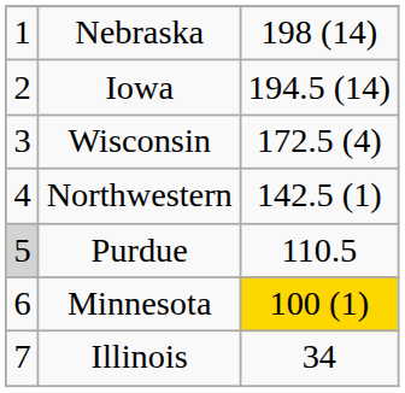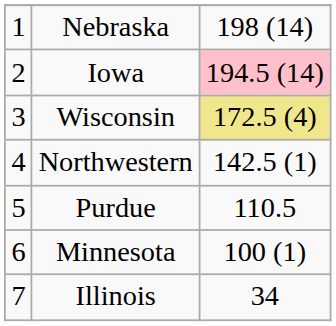Iowa | column 3: no background -> pink background
Wisconsin | column 3: no background -> khaki background
Purdue | column 1: lightgrey background -> no background
Minnesota | column 3: gold background -> no background
